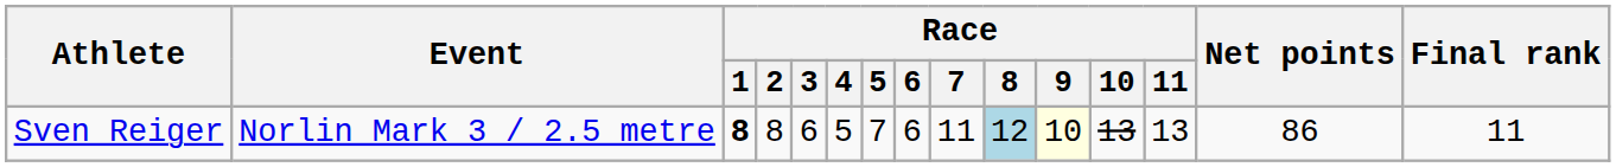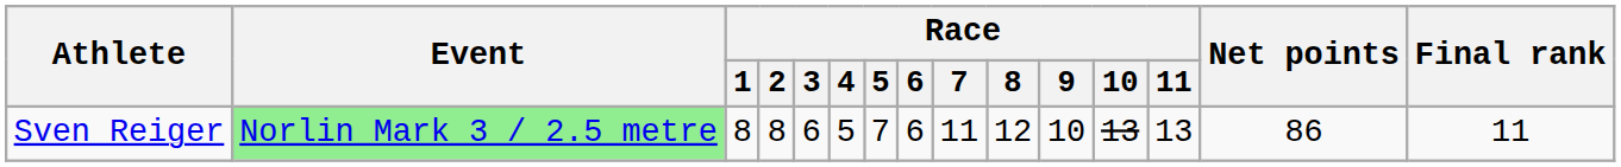Sven Reiger | Event: no background -> lightgreen background
Sven Reiger | Race / 1: bold -> normal
Sven Reiger | Race / 8: lightblue background -> no background
Sven Reiger | Race / 9: lightyellow background -> no background
